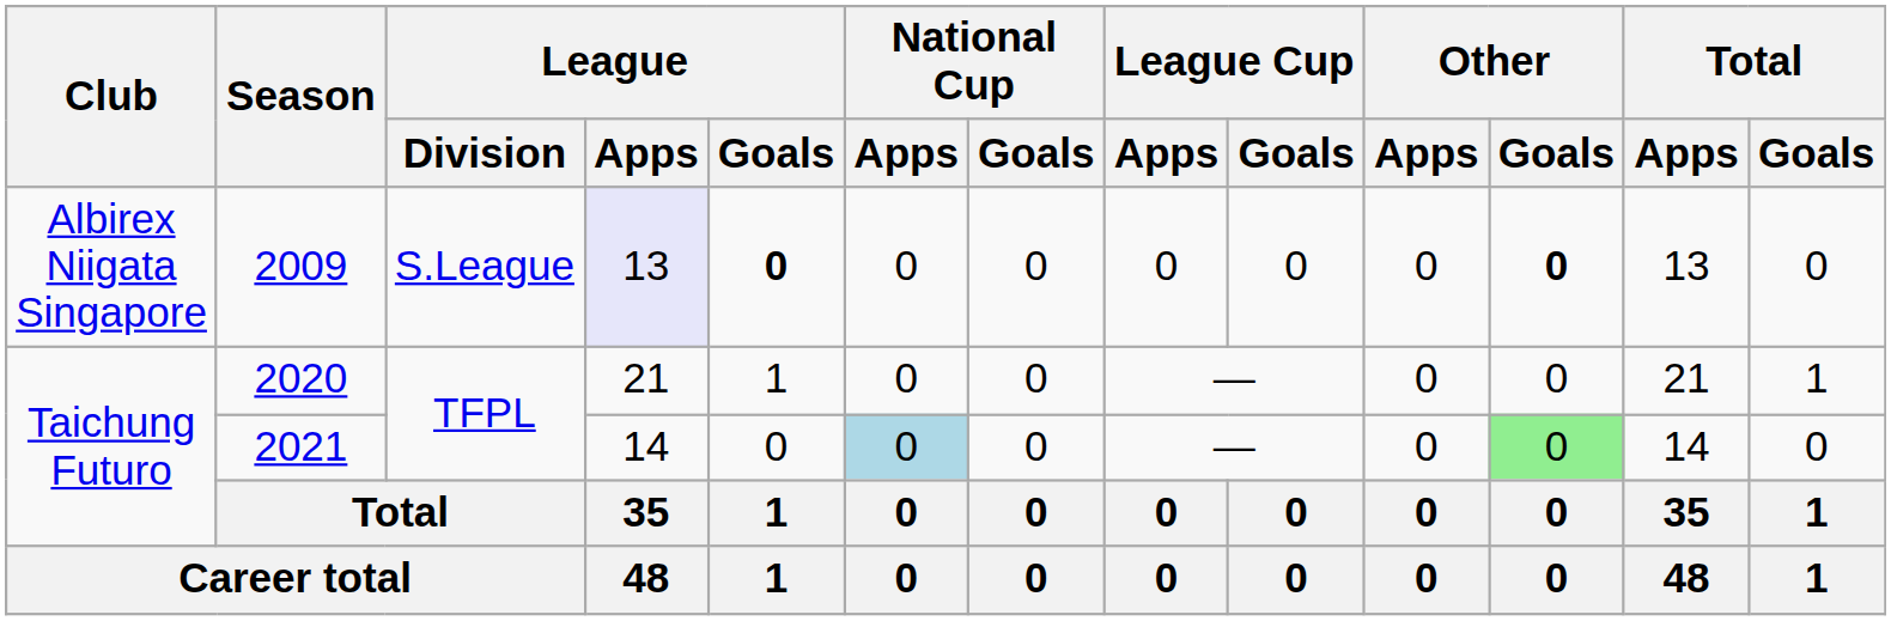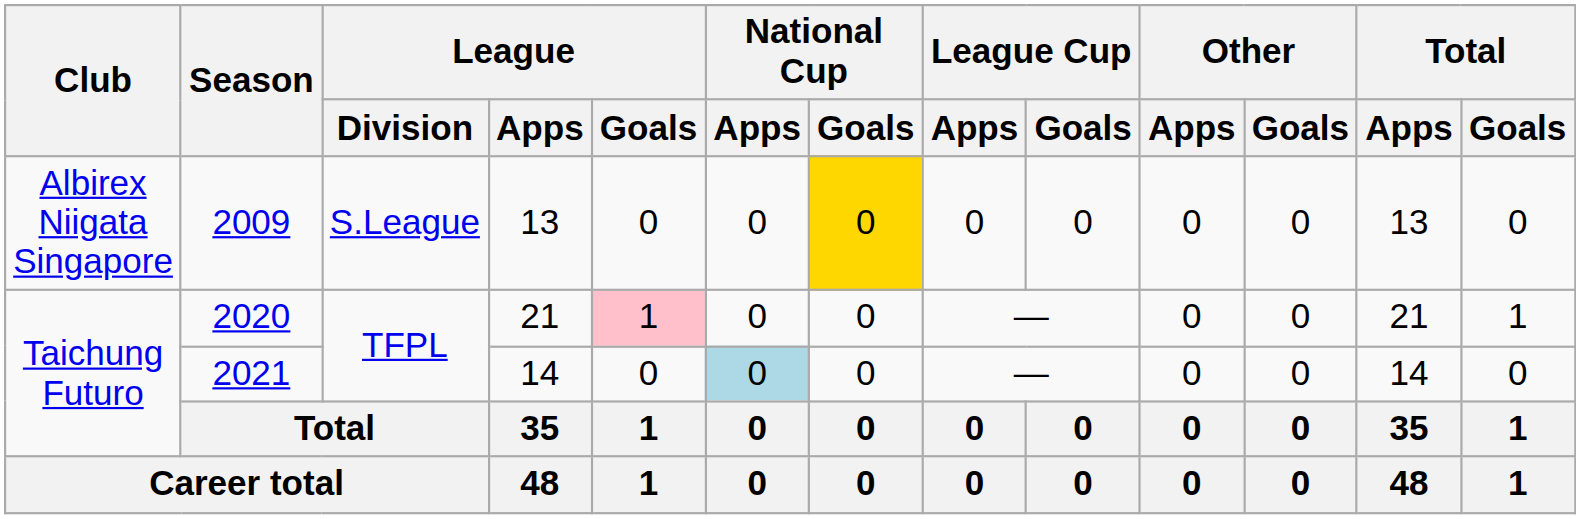2009 | League / Apps: lavender background -> no background
2009 | League / Goals: bold -> normal
2009 | National Cup / Goals: no background -> gold background
2009 | Other / Goals: bold -> normal
2020 | League / Goals: no background -> pink background
2021 | Other / Goals: lightgreen background -> no background
